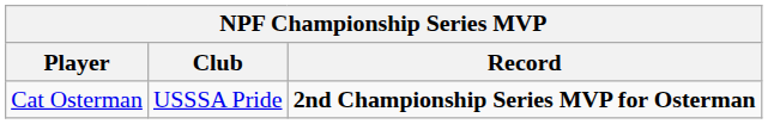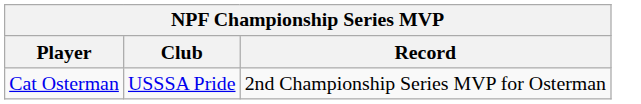Cat Osterman | Record: bold -> normal
